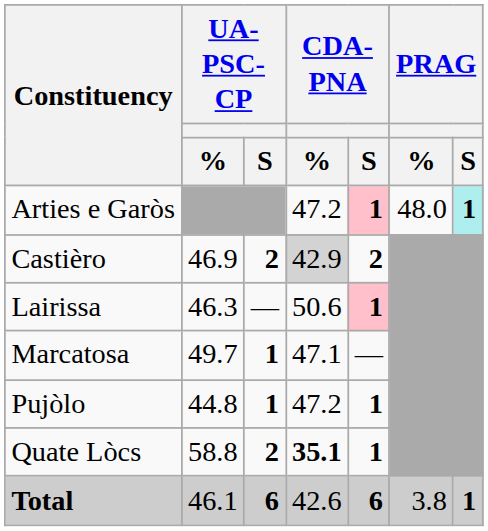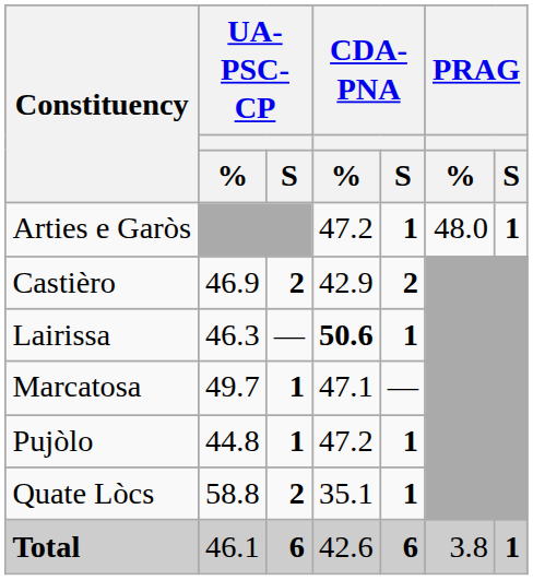Arties e Garòs | CDA-PNA / S: pink background -> no background
Arties e Garòs | PRAG / S: paleturquoise background -> no background
Castièro | CDA-PNA / %: lightgrey background -> no background
Lairissa | CDA-PNA / %: normal -> bold
Lairissa | CDA-PNA / S: pink background -> no background
Quate Lòcs | CDA-PNA / %: bold -> normal
